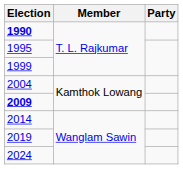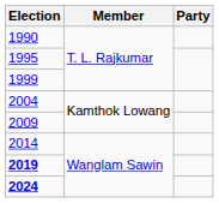1990 | Election: bold -> normal
2009 | Election: bold -> normal
2019 | Election: normal -> bold
2024 | Election: normal -> bold
